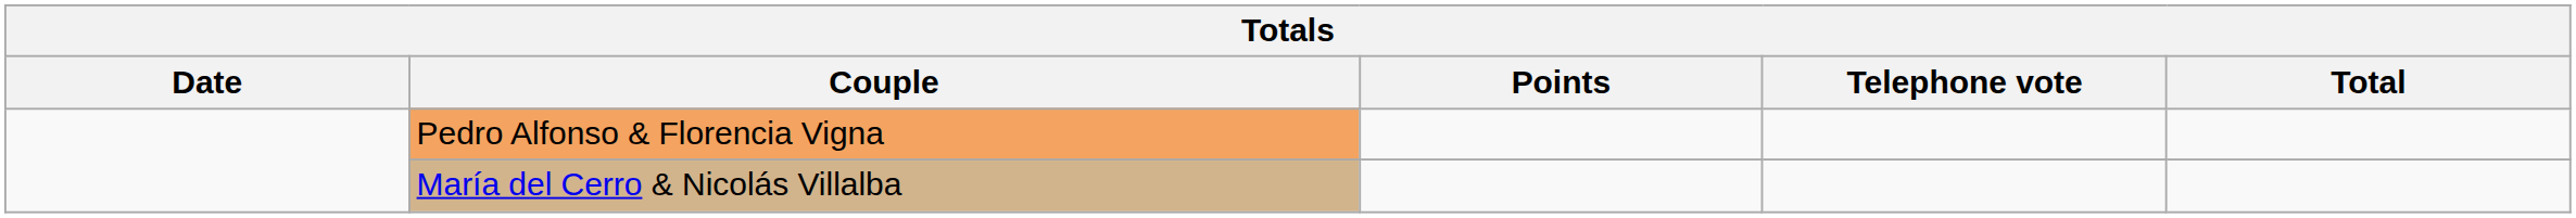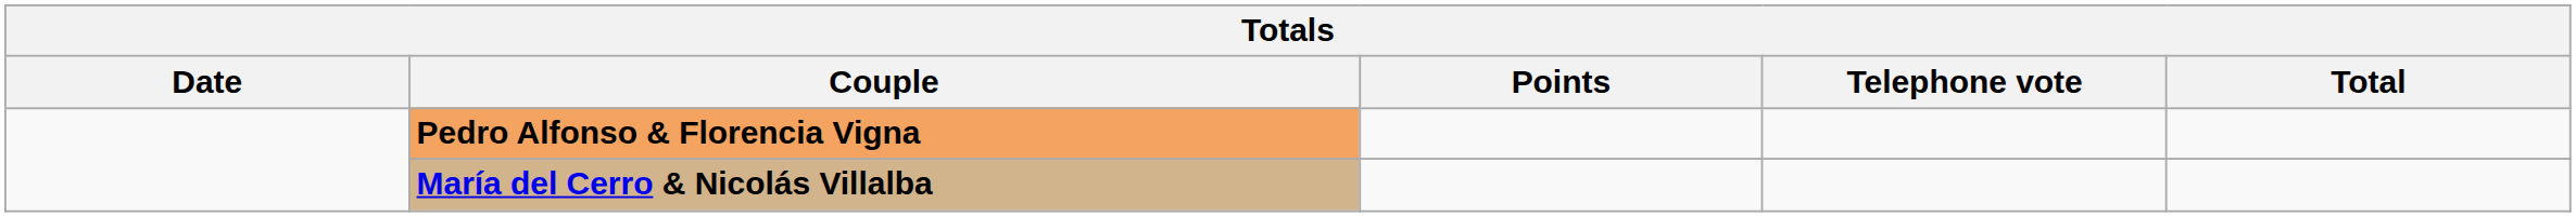Pedro Alfonso & Florencia Vigna | Couple: normal -> bold
María del Cerro & Nicolás Villalba | Couple: normal -> bold
